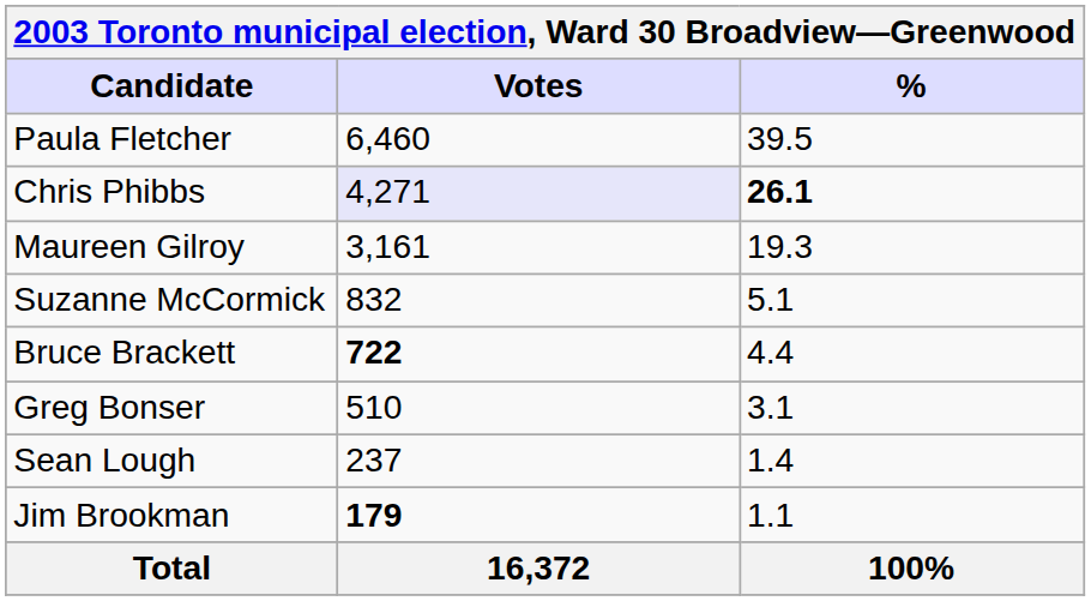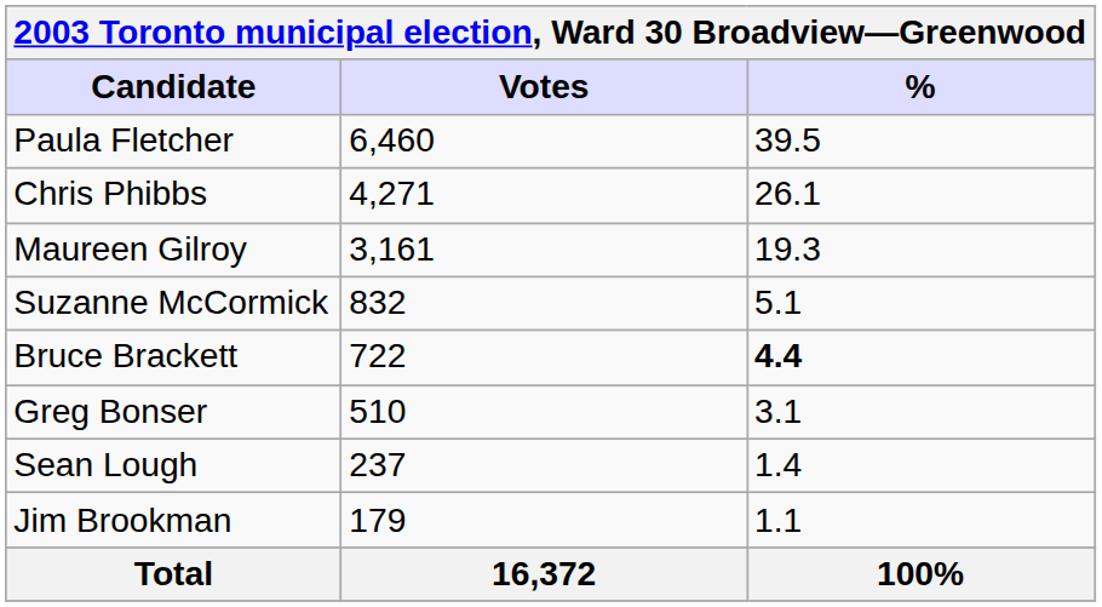Chris Phibbs | Votes: lavender background -> no background
Chris Phibbs | %: bold -> normal
Bruce Brackett | Votes: bold -> normal
Bruce Brackett | %: normal -> bold
Jim Brookman | Votes: bold -> normal
